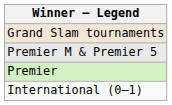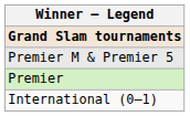row 2 | column 1: normal -> bold
